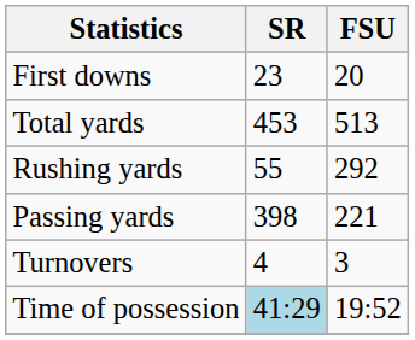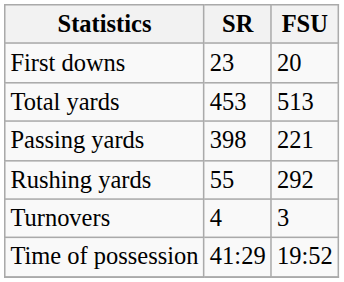rows swapped: Rushing yards <-> Passing yards
Time of possession | SR: lightblue background -> no background
